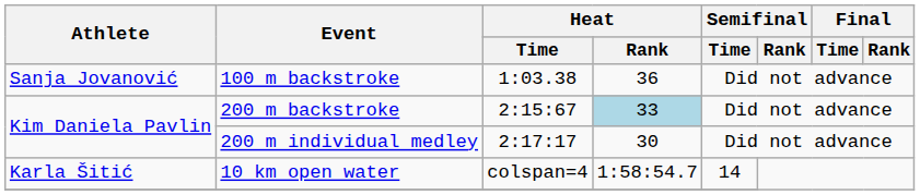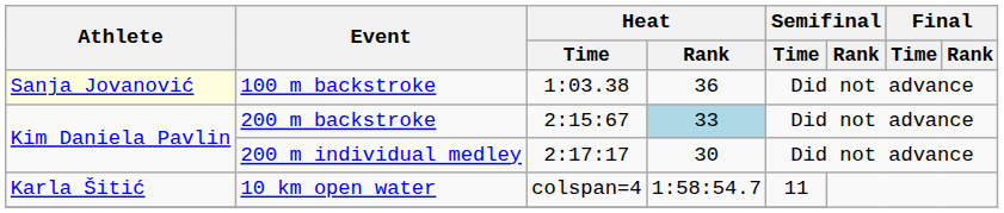100 m backstroke | Athlete: no background -> lightyellow background
10 km open water | Semifinal / Time: 14 -> 11
